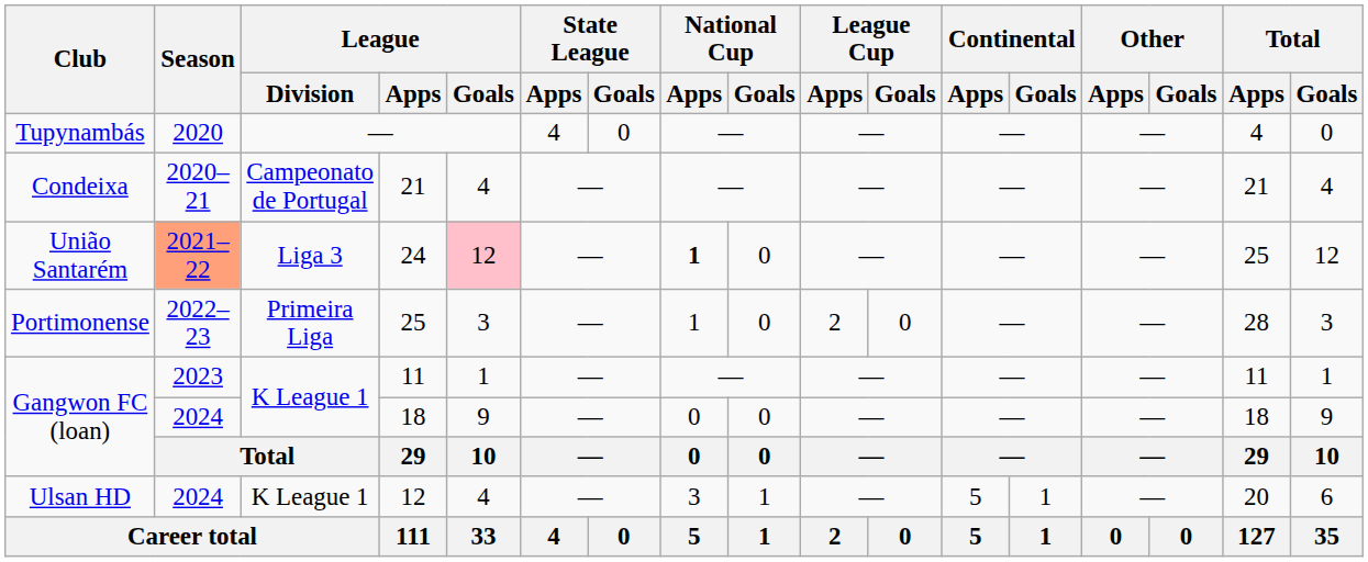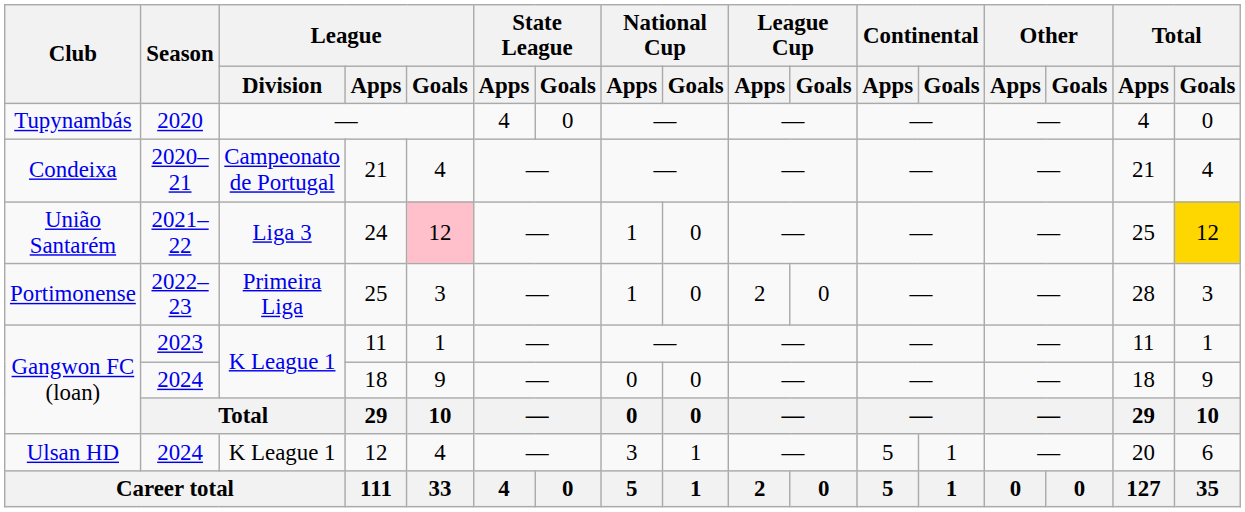24 | Season: lightsalmon background -> no background
24 | National Cup / Apps: bold -> normal
24 | Total / Goals: no background -> gold background
